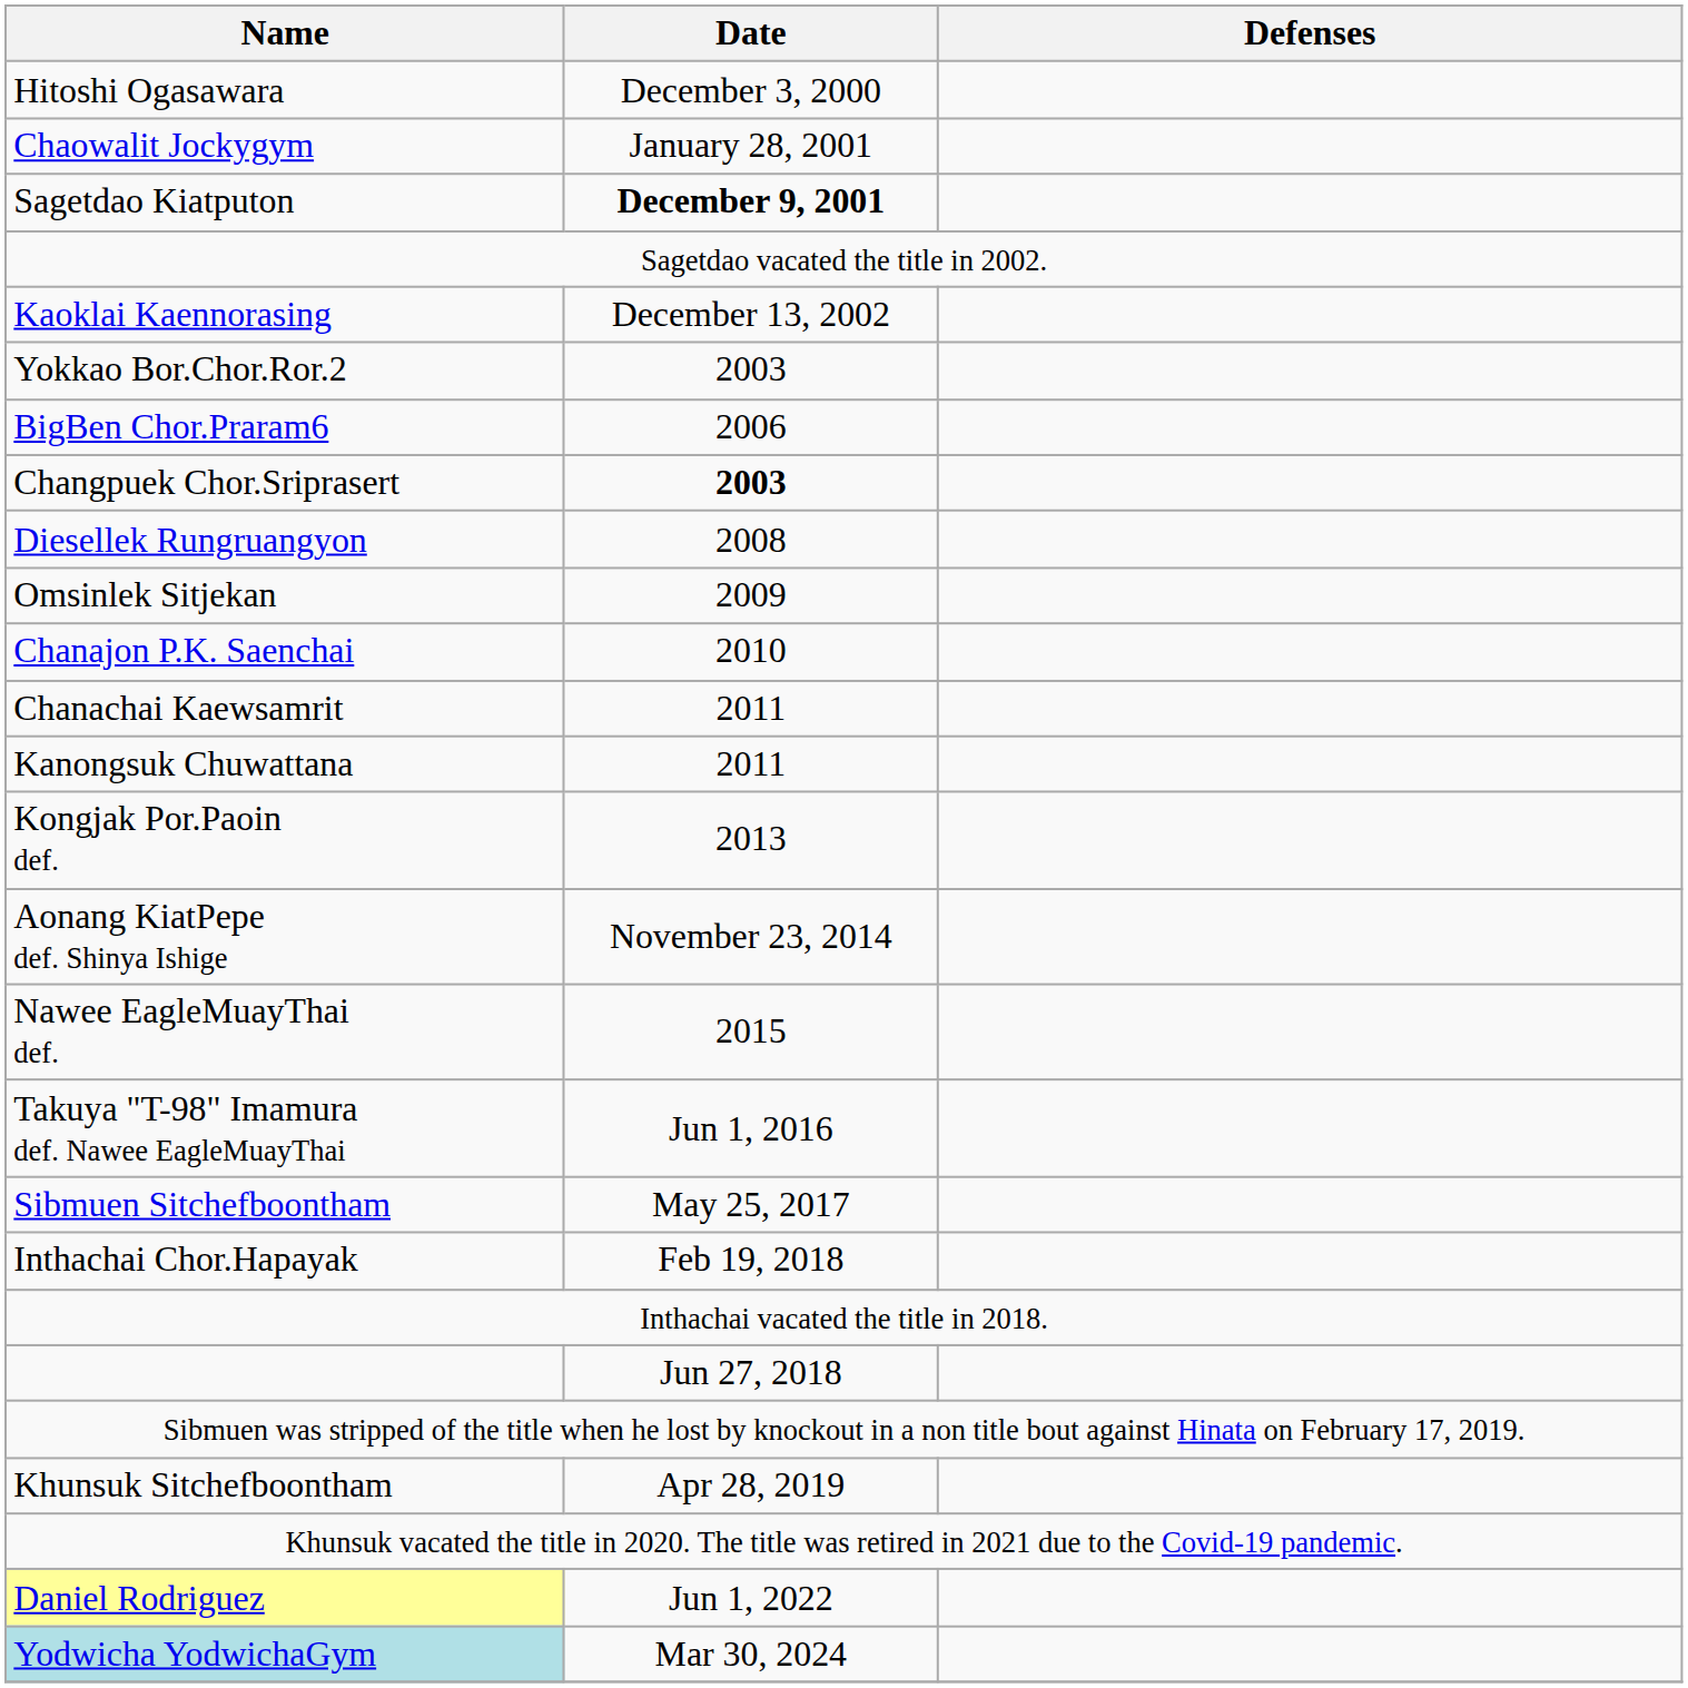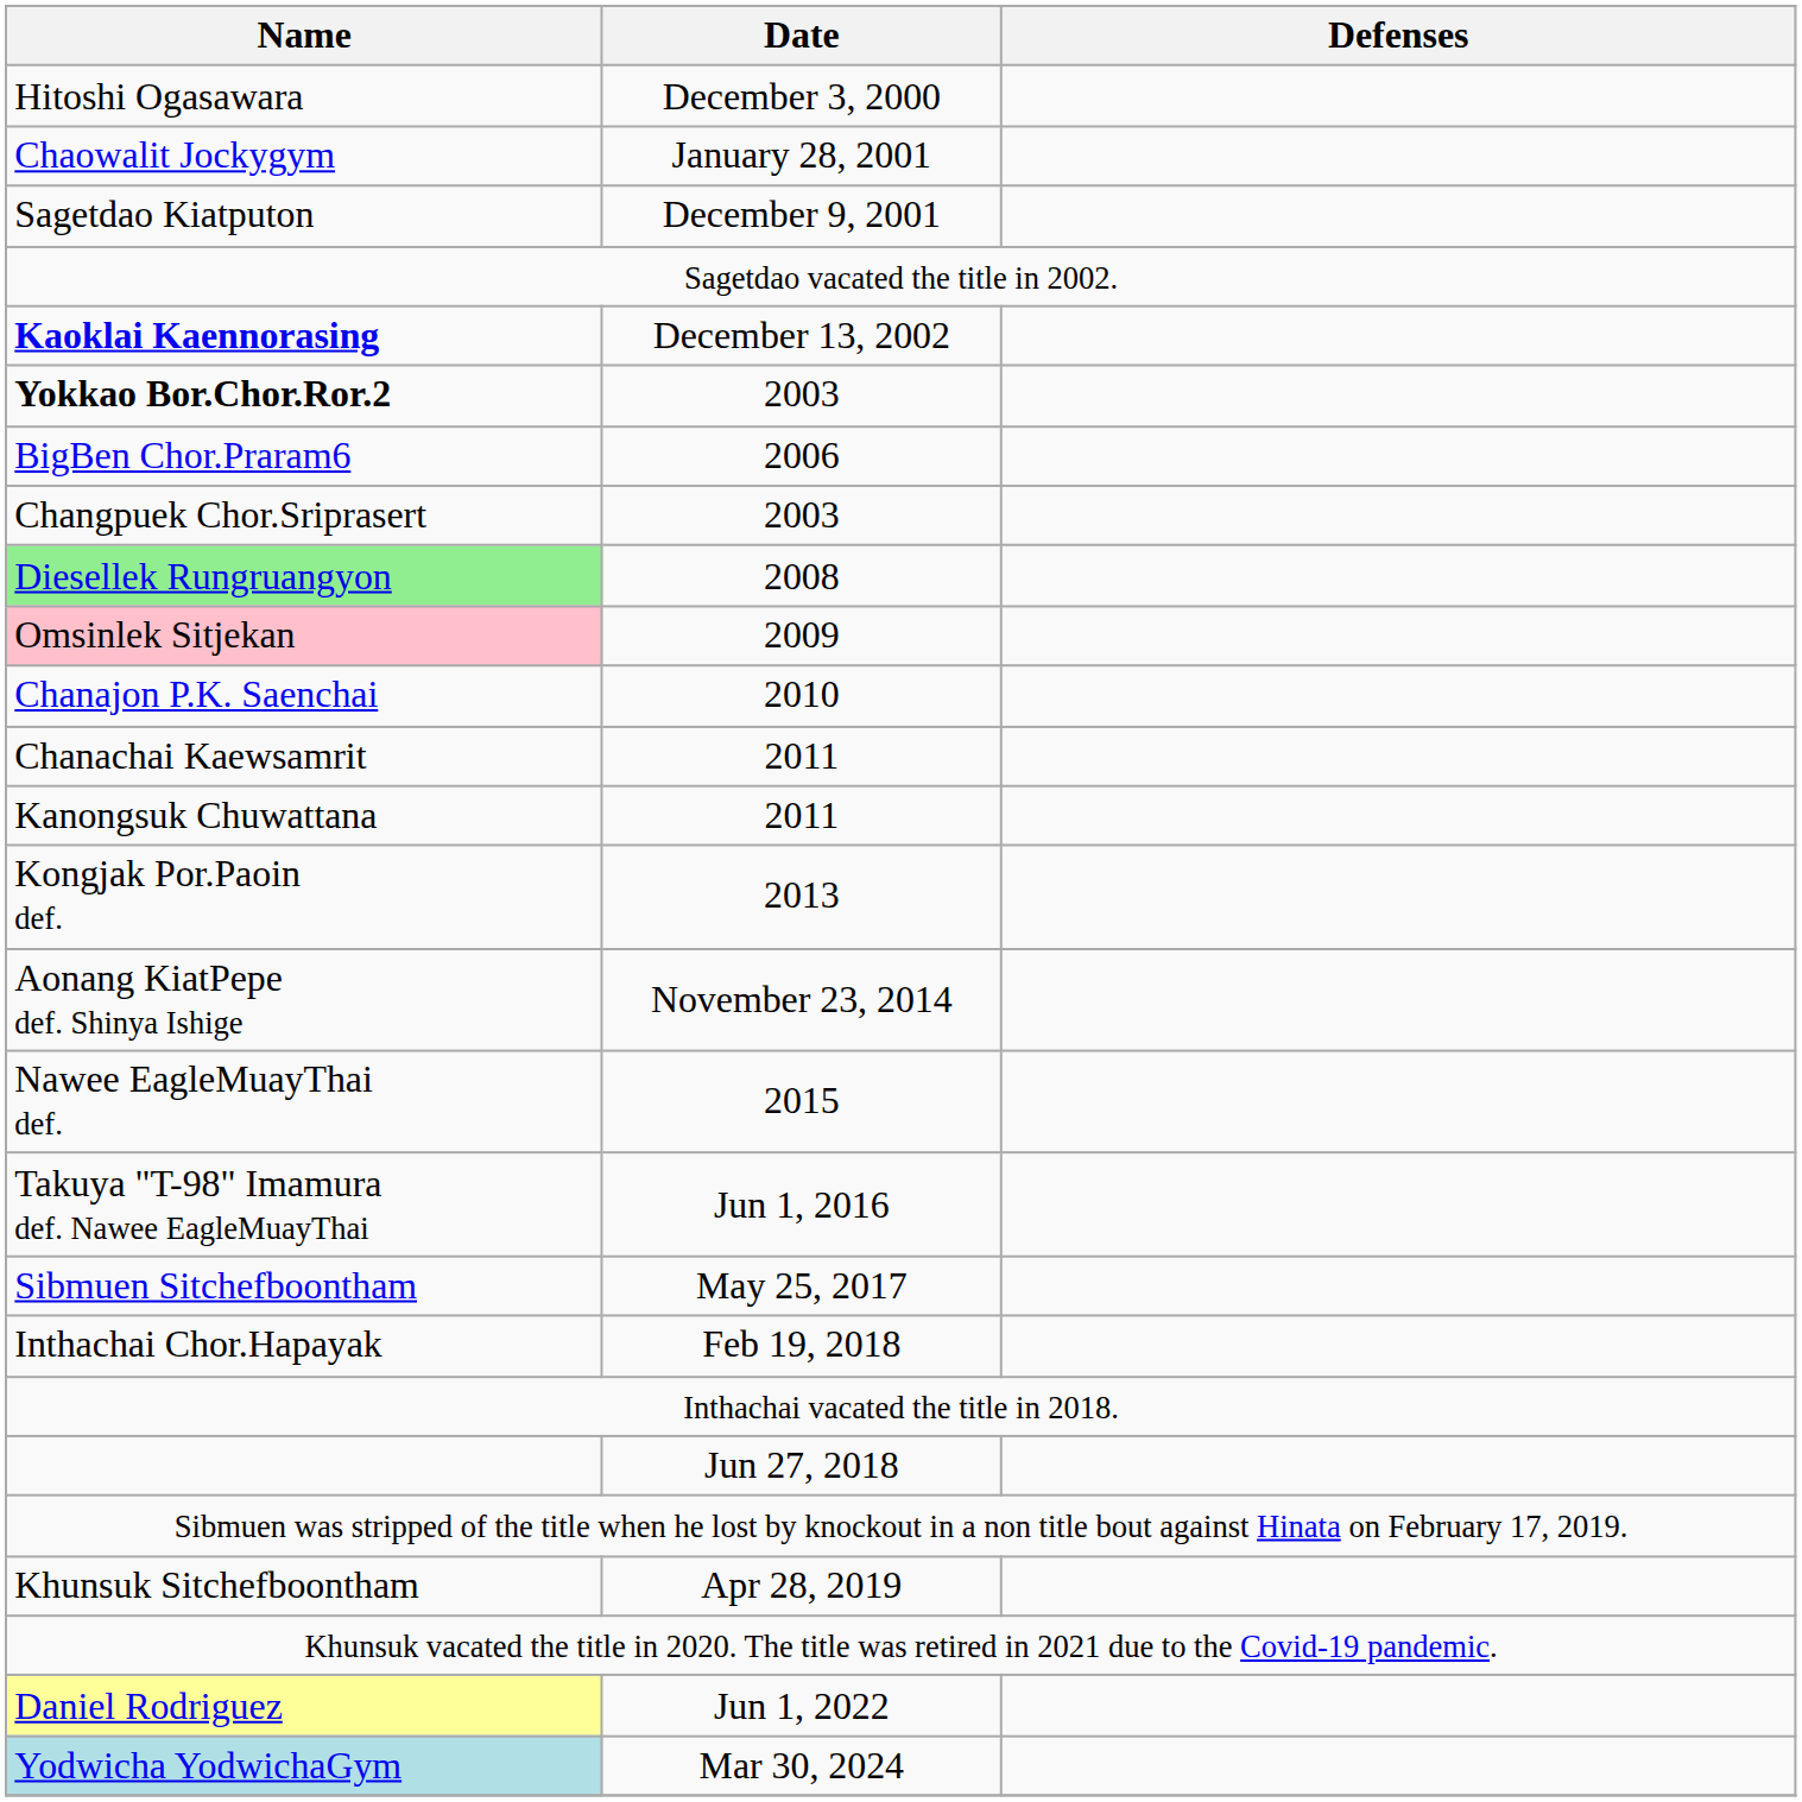Sagetdao Kiatputon | Date: bold -> normal
Kaoklai Kaennorasing | Name: normal -> bold
Yokkao Bor.Chor.Ror.2 | Name: normal -> bold
Changpuek Chor.Sriprasert | Date: bold -> normal
Diesellek Rungruangyon | Name: no background -> lightgreen background
Omsinlek Sitjekan | Name: no background -> pink background
